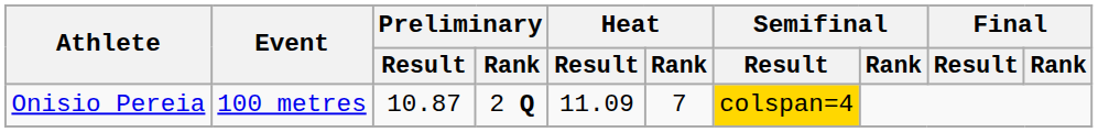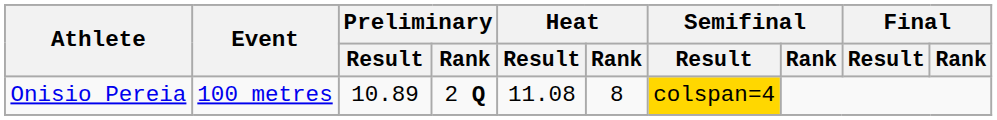Onisio Pereia | Preliminary / Result: 10.87 -> 10.89
Onisio Pereia | Heat / Result: 11.09 -> 11.08
Onisio Pereia | Heat / Rank: 7 -> 8
